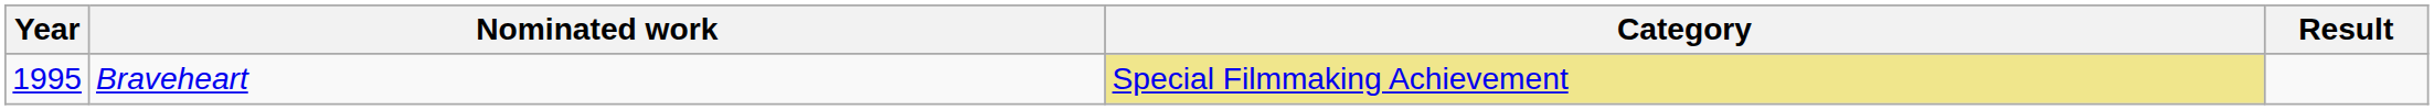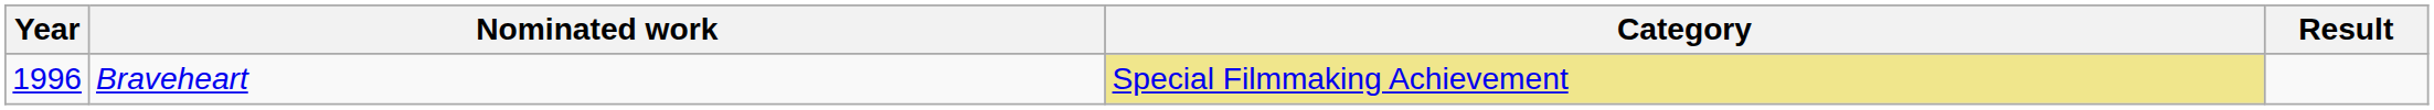Braveheart | Year: 1995 -> 1996
